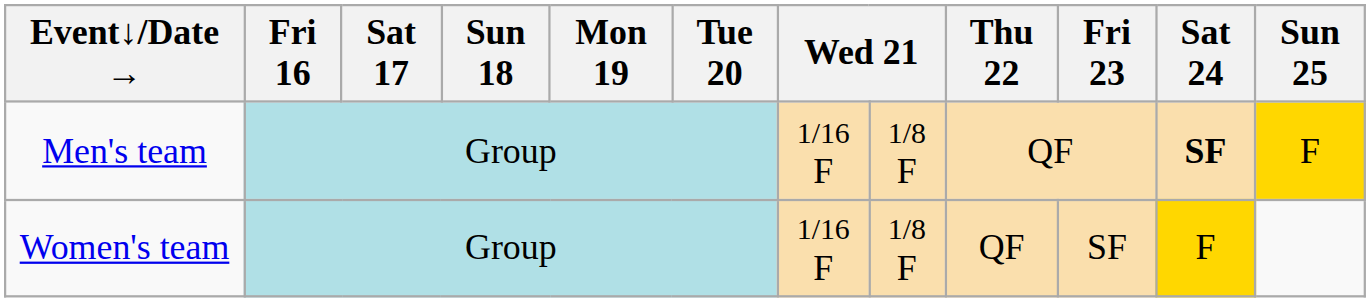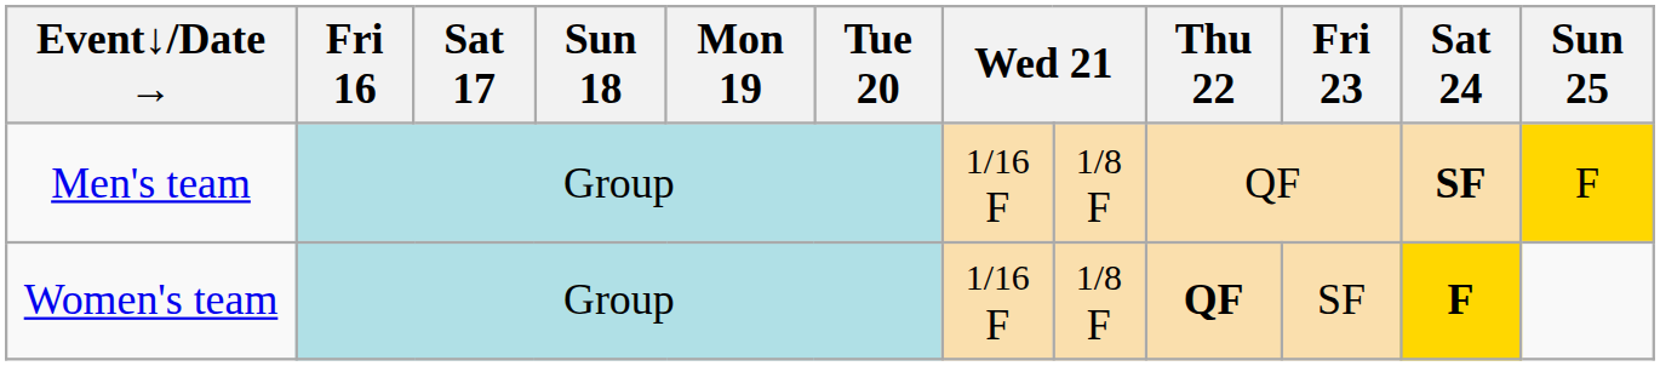Women's team | Thu 22: normal -> bold
Women's team | Sat 24: normal -> bold
